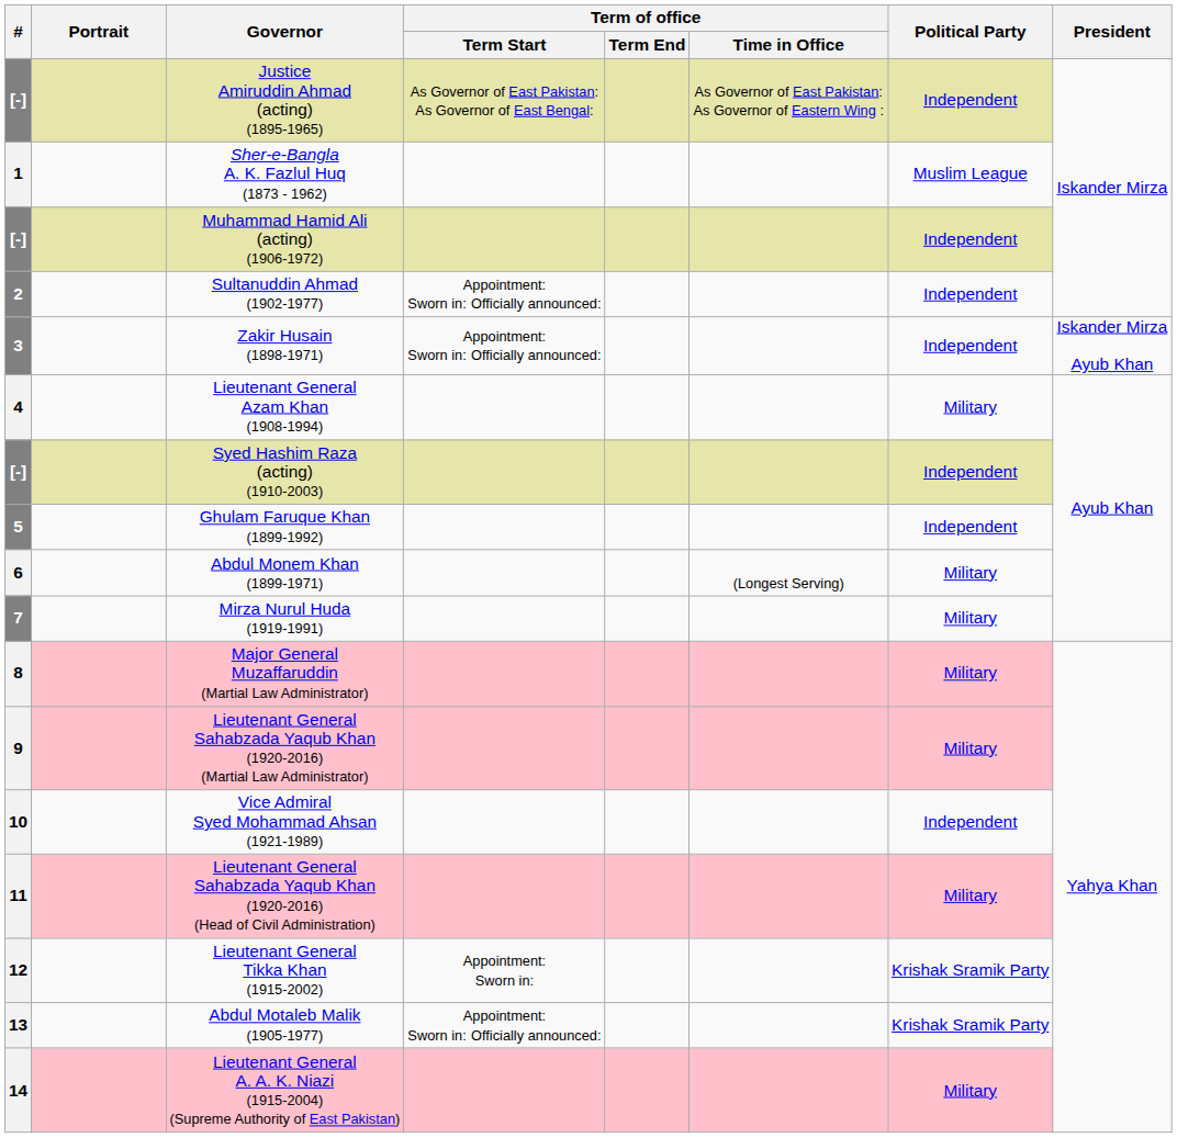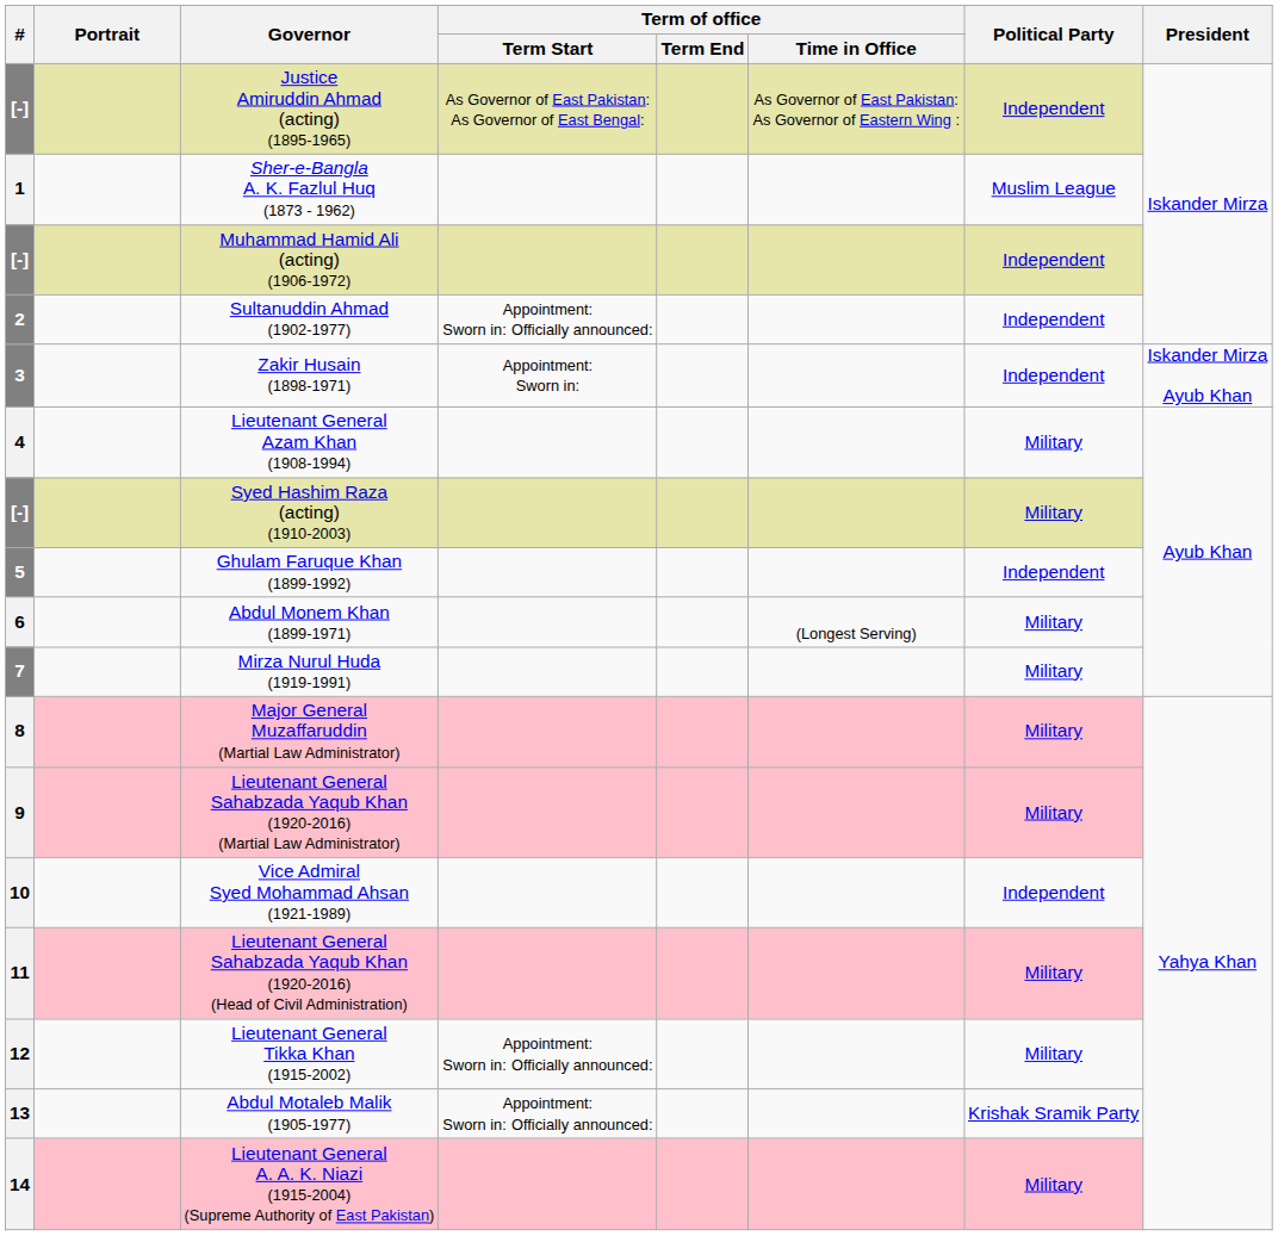Zakir Husain (1898-1971) | Term of office / Term Start: Appointment: Sworn in: Officially announced: -> Appointment: Sworn in:
Syed Hashim Raza (acting) (1910-2003) | Political Party: Independent -> Military
Lieutenant General Tikka Khan (1915-2002) | Term of office / Term Start: Appointment: Sworn in: -> Appointment: Sworn in: Officially announced:
Lieutenant General Tikka Khan (1915-2002) | Political Party: Krishak Sramik Party -> Military
